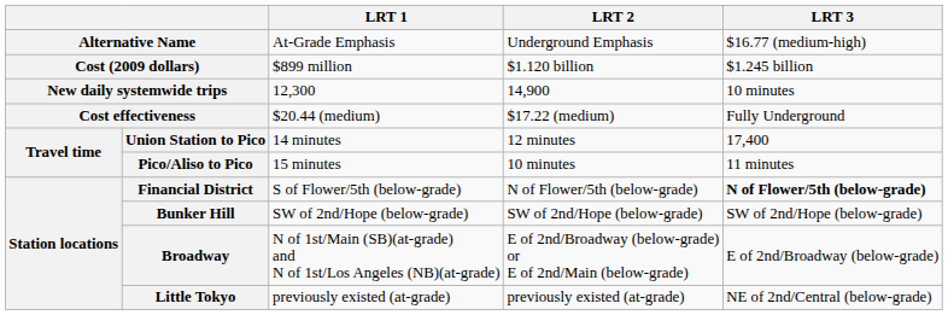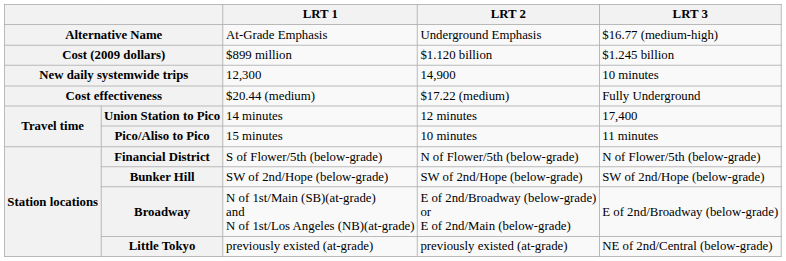Financial District | LRT 3: bold -> normal
